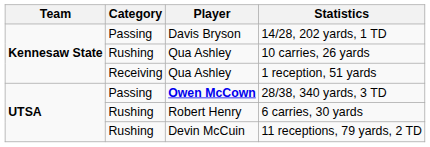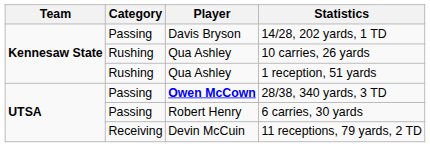1 reception, 51 yards | Category: Receiving -> Rushing
6 carries, 30 yards | Category: Rushing -> Passing
11 receptions, 79 yards, 2 TD | Category: Rushing -> Receiving
